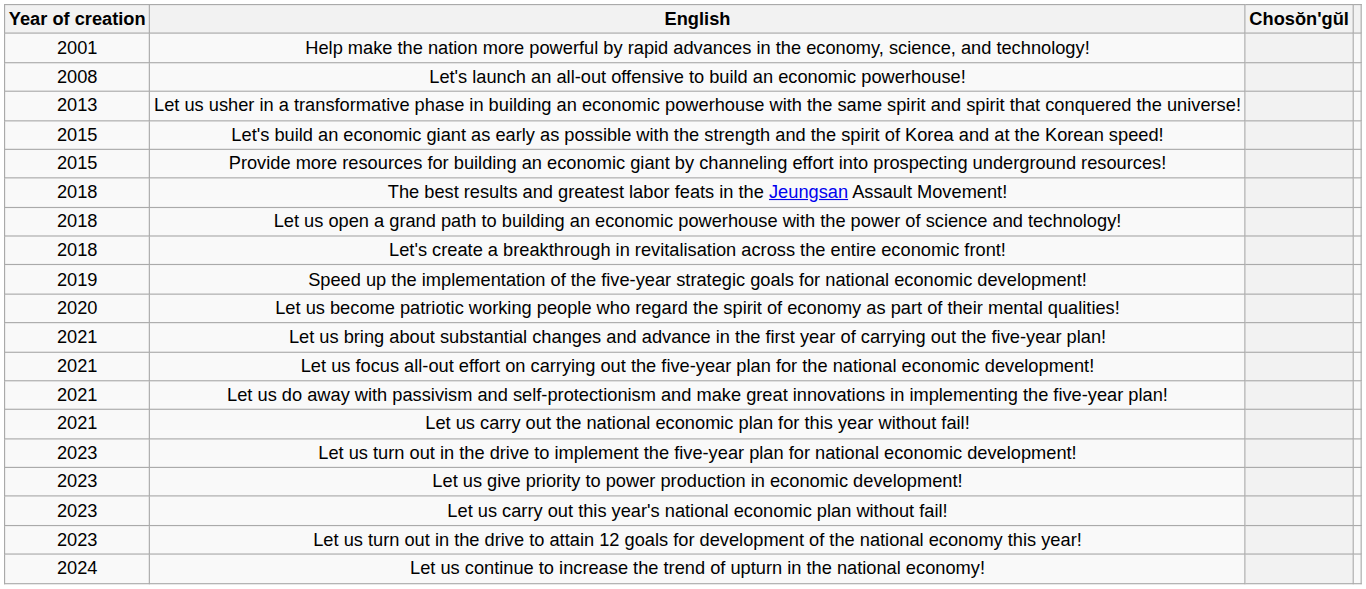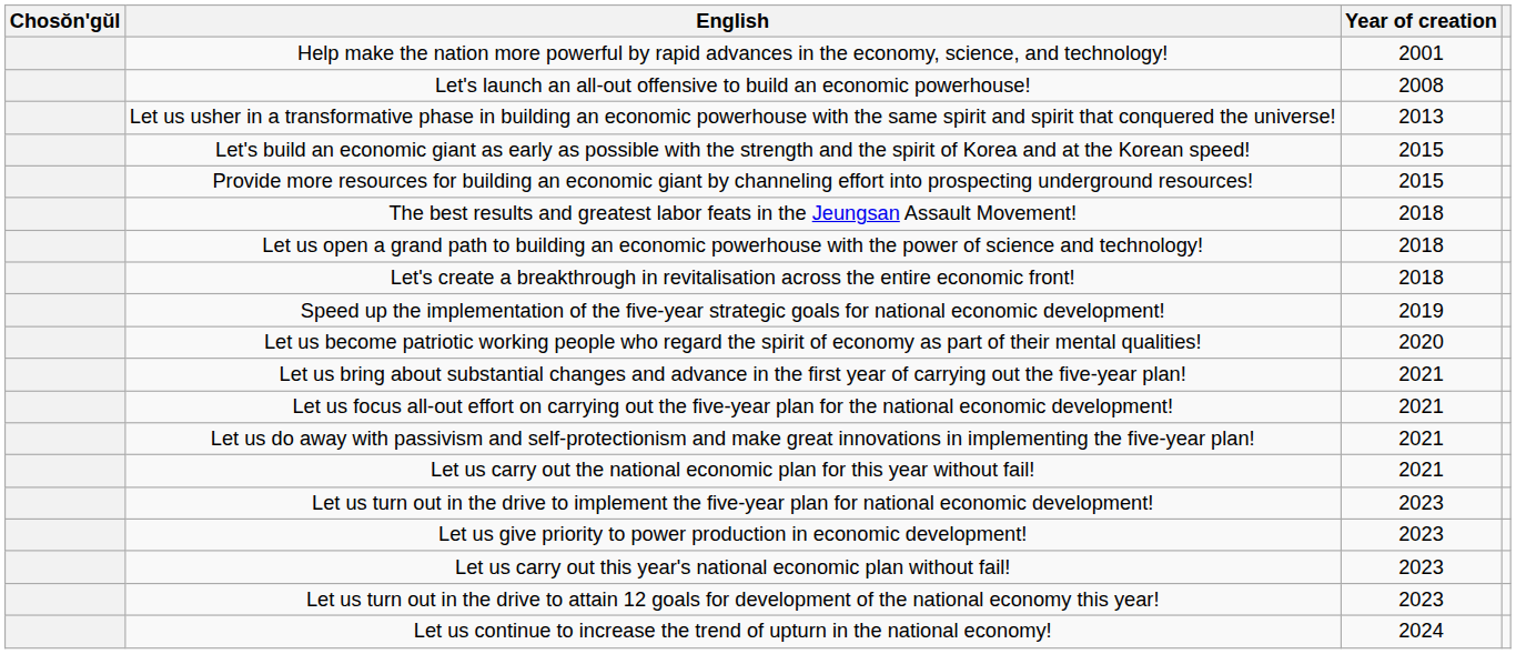columns swapped: Chosŏn'gŭl <-> Year of creation
